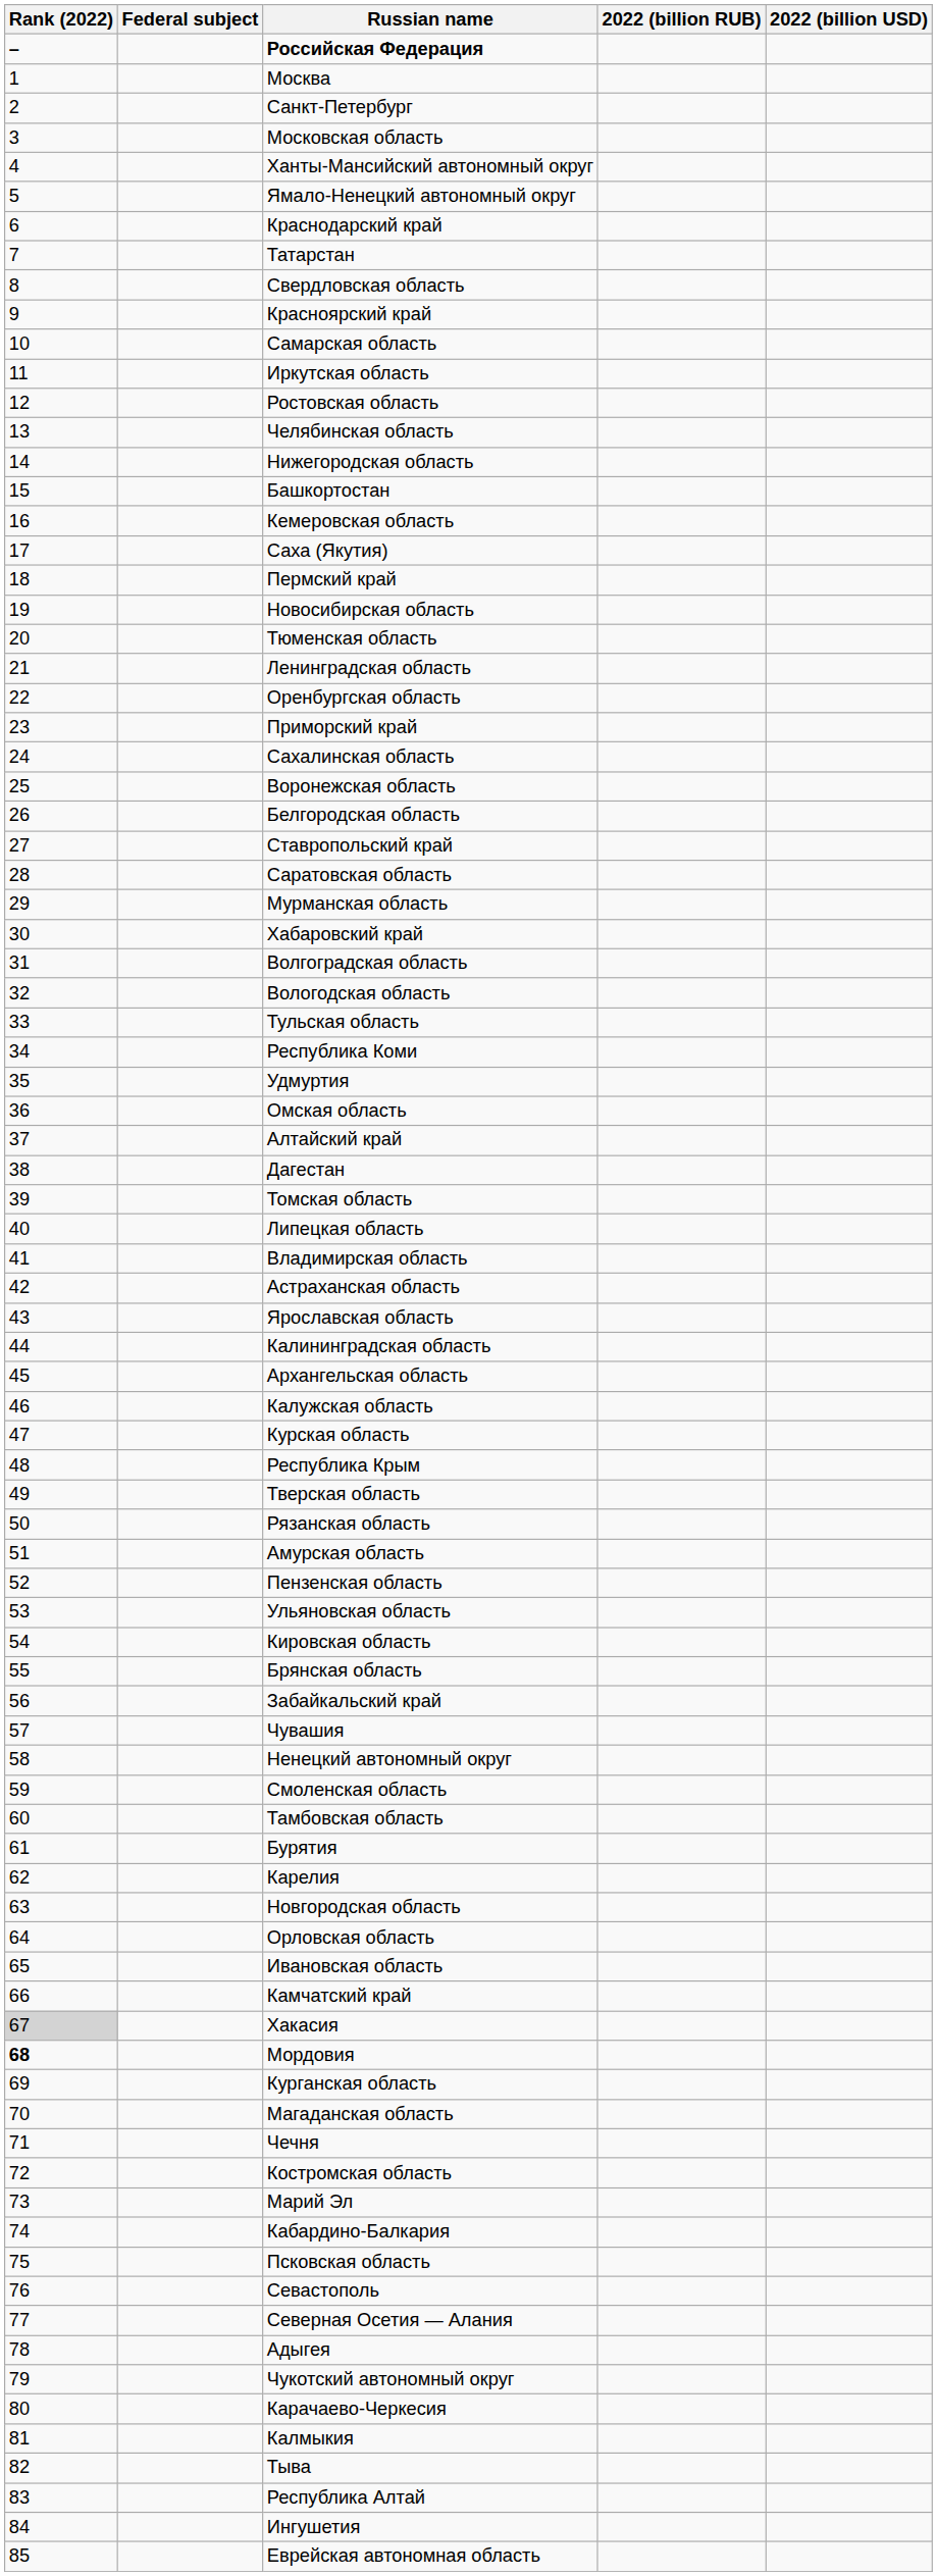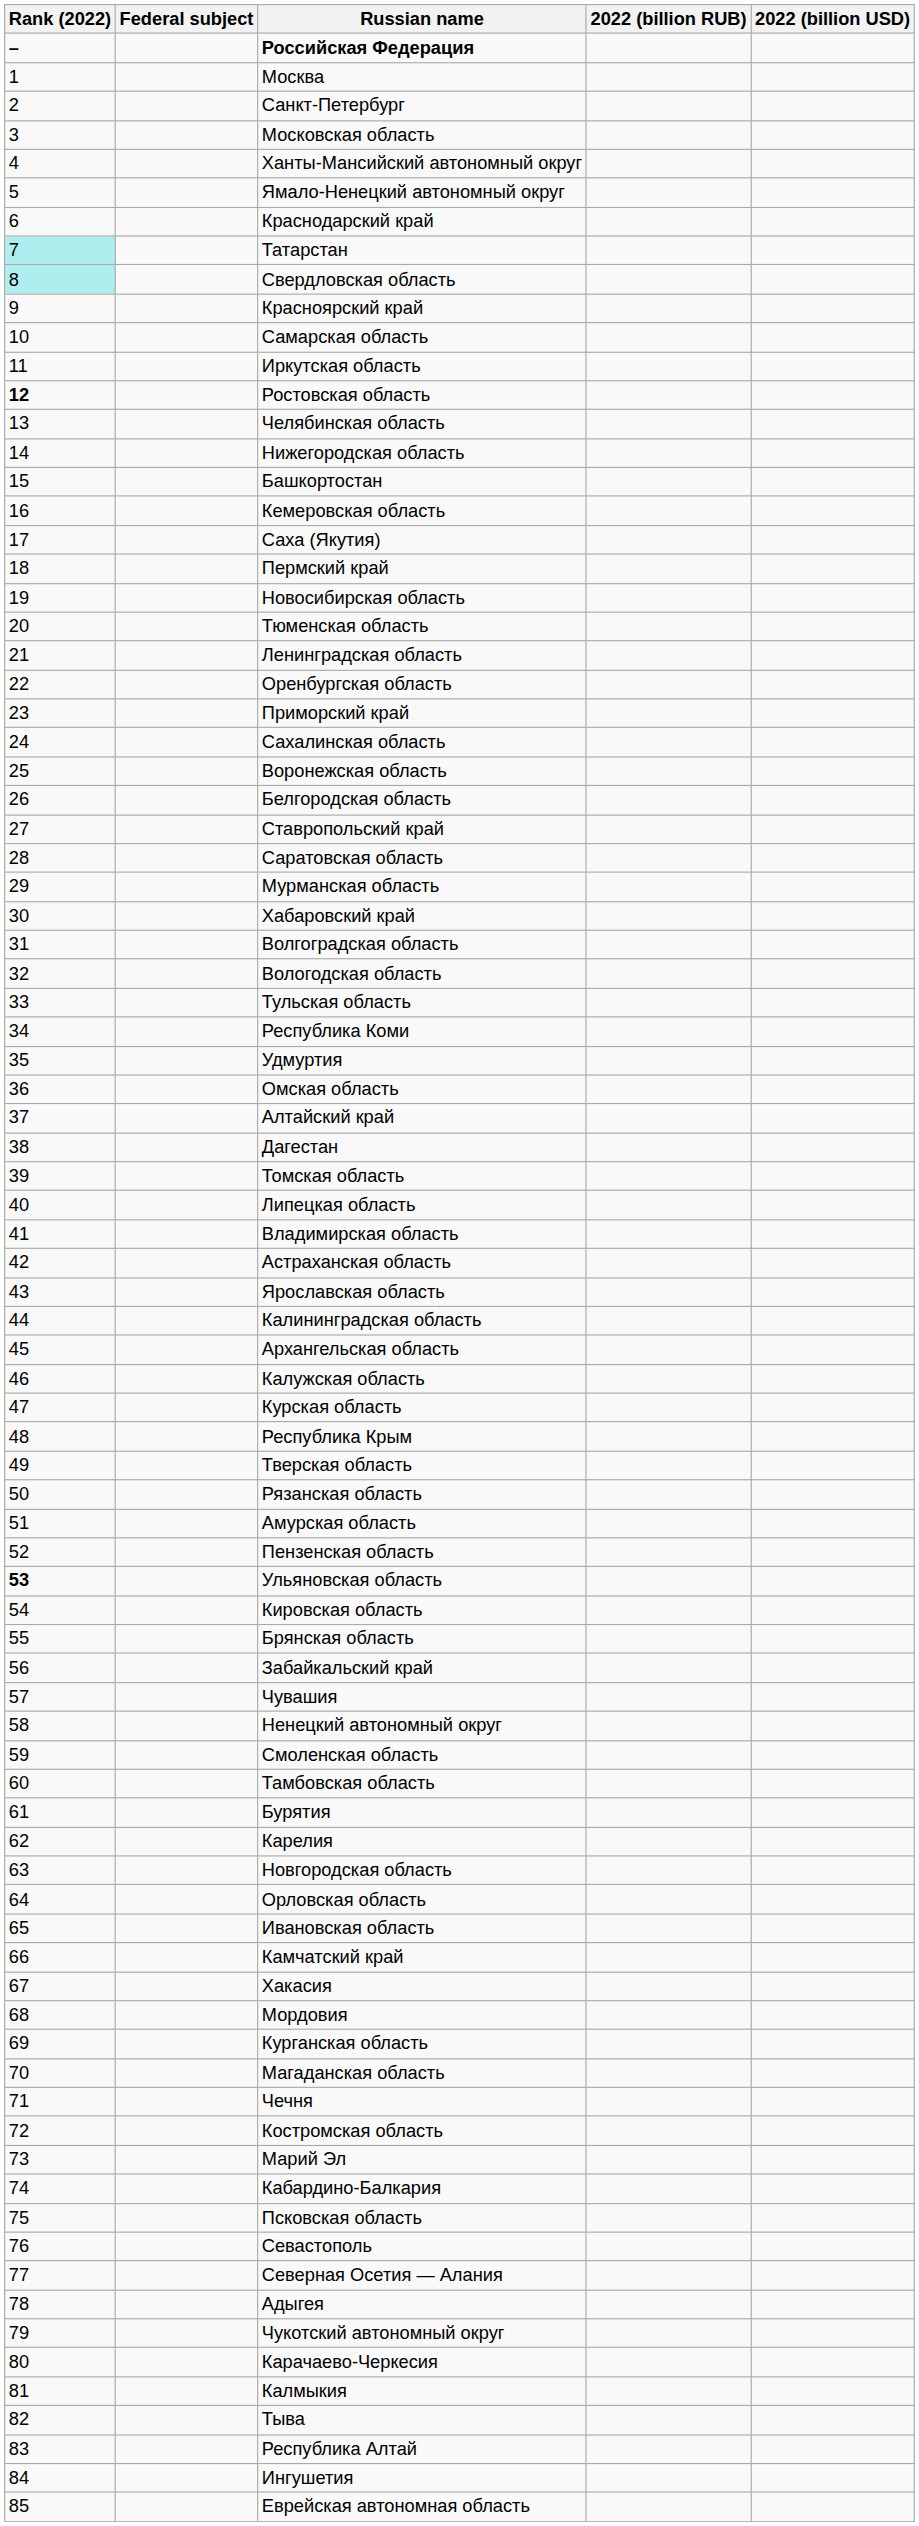Татарстан | Rank (2022): no background -> paleturquoise background
Свердловская область | Rank (2022): no background -> paleturquoise background
Ростовская область | Rank (2022): normal -> bold
Ульяновская область | Rank (2022): normal -> bold
Хакасия | Rank (2022): lightgrey background -> no background
Мордовия | Rank (2022): bold -> normal
